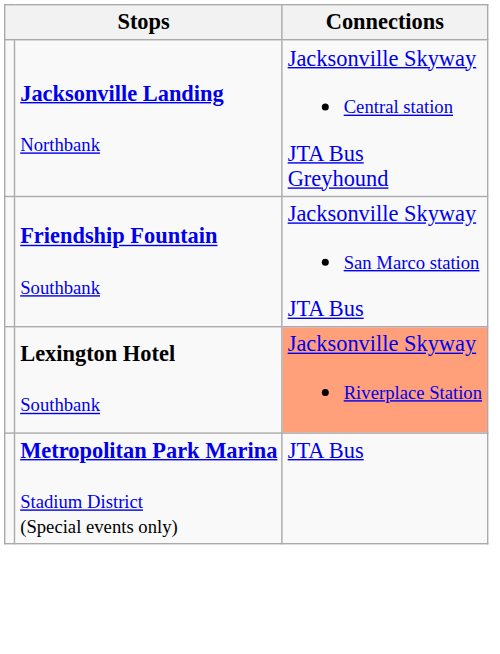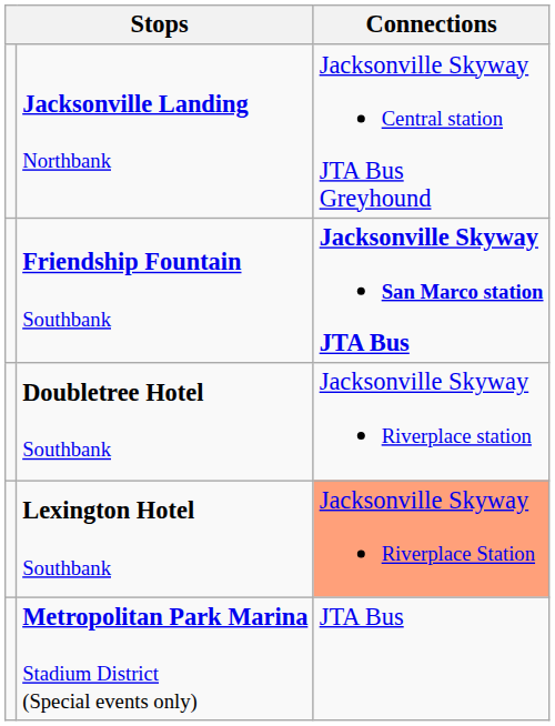Friendship Fountain Southbank | Connections: normal -> bold
+ row: Doubletree Hotel Southbank | Jacksonville Skyway Riverplace station
